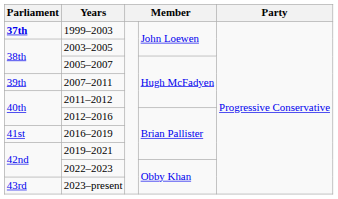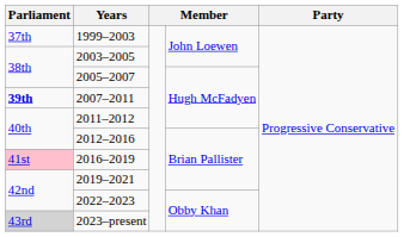1999–2003 | Parliament: bold -> normal
2007–2011 | Parliament: normal -> bold
2016–2019 | Parliament: no background -> pink background
2023–present | Parliament: no background -> lightgrey background
